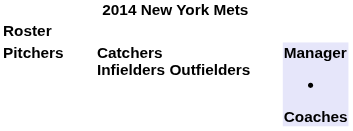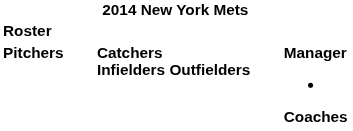Pitchers | column 3: lavender background -> no background
